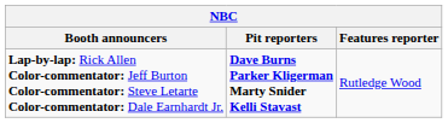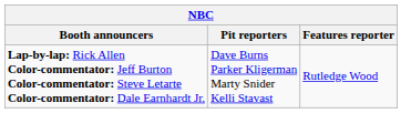row 3 | Pit reporters: bold -> normal
